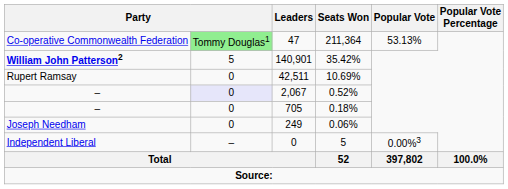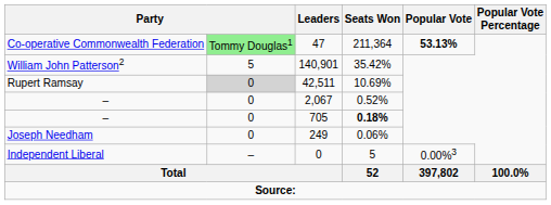47 | Popular Vote: normal -> bold
140,901 | column 1: bold -> normal
42,511 | column 2: no background -> lightgrey background
2,067 | column 2: lavender background -> no background
705 | Seats Won: normal -> bold
